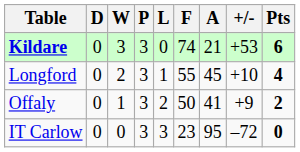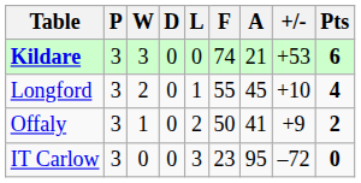columns swapped: P <-> D
